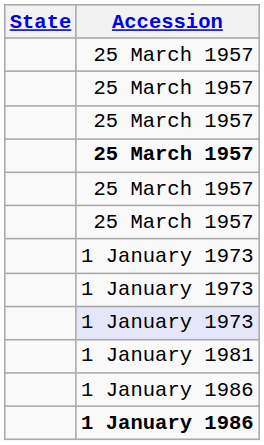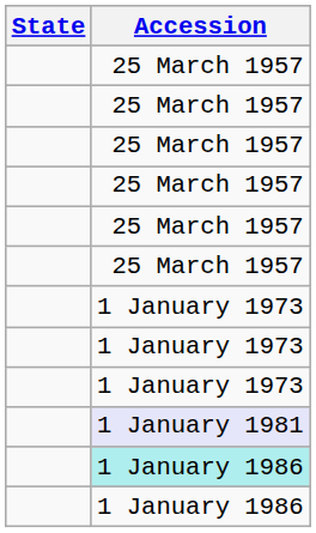row 5 | Accession: bold -> normal
row 10 | Accession: lavender background -> no background
row 11 | Accession: no background -> lavender background
row 12 | Accession: no background -> paleturquoise background
row 13 | Accession: bold -> normal
